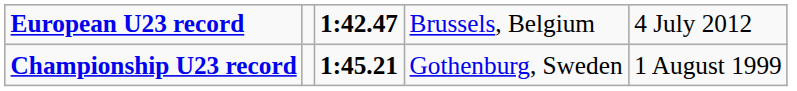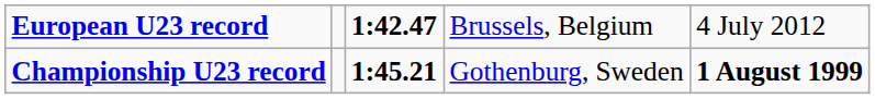Championship U23 record | column 5: normal -> bold
